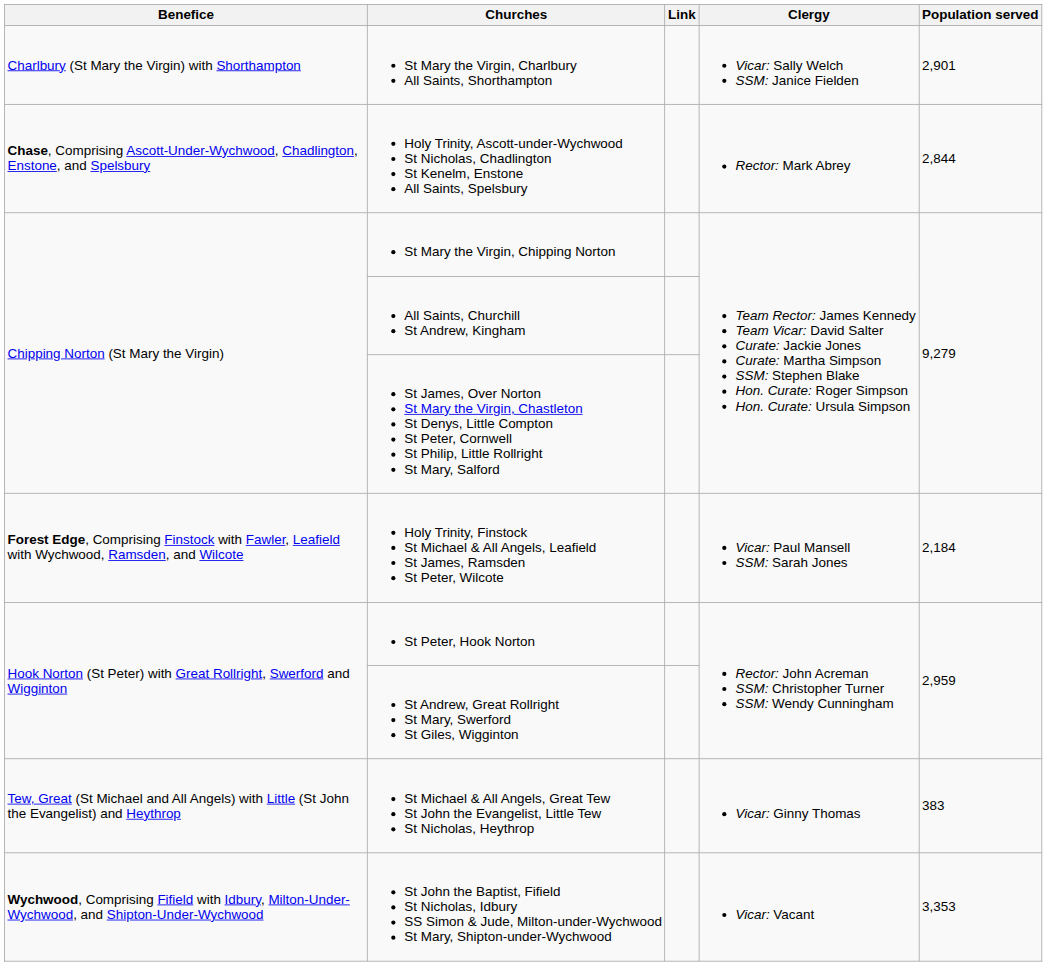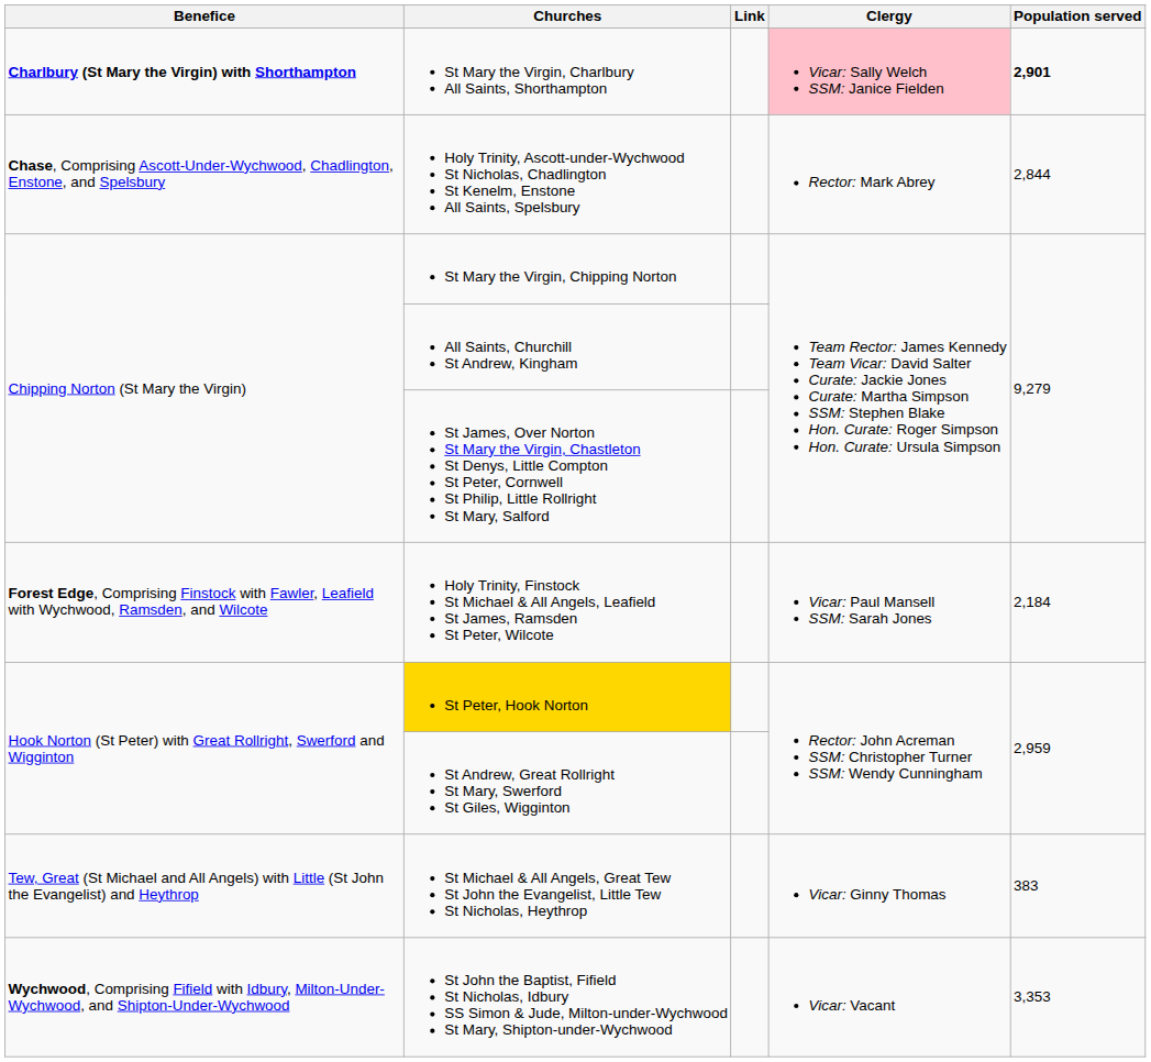St Mary the Virgin, Charlbury All Saints, Shorthampton | Benefice: normal -> bold
St Mary the Virgin, Charlbury All Saints, Shorthampton | Clergy: no background -> pink background
St Mary the Virgin, Charlbury All Saints, Shorthampton | Population served: normal -> bold
St Peter, Hook Norton | Churches: no background -> gold background
